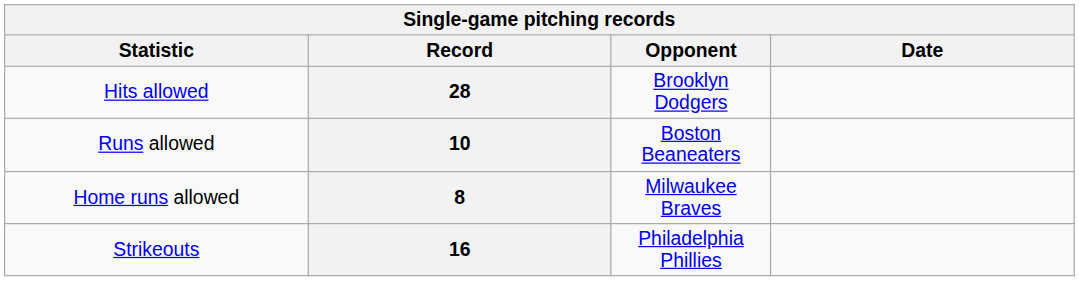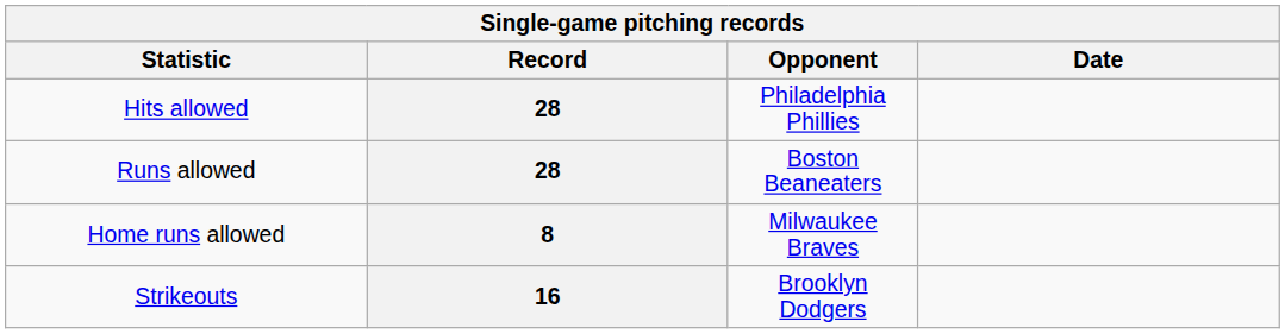Hits allowed | Opponent: Brooklyn Dodgers -> Philadelphia Phillies
Runs allowed | Record: 10 -> 28
Strikeouts | Opponent: Philadelphia Phillies -> Brooklyn Dodgers
